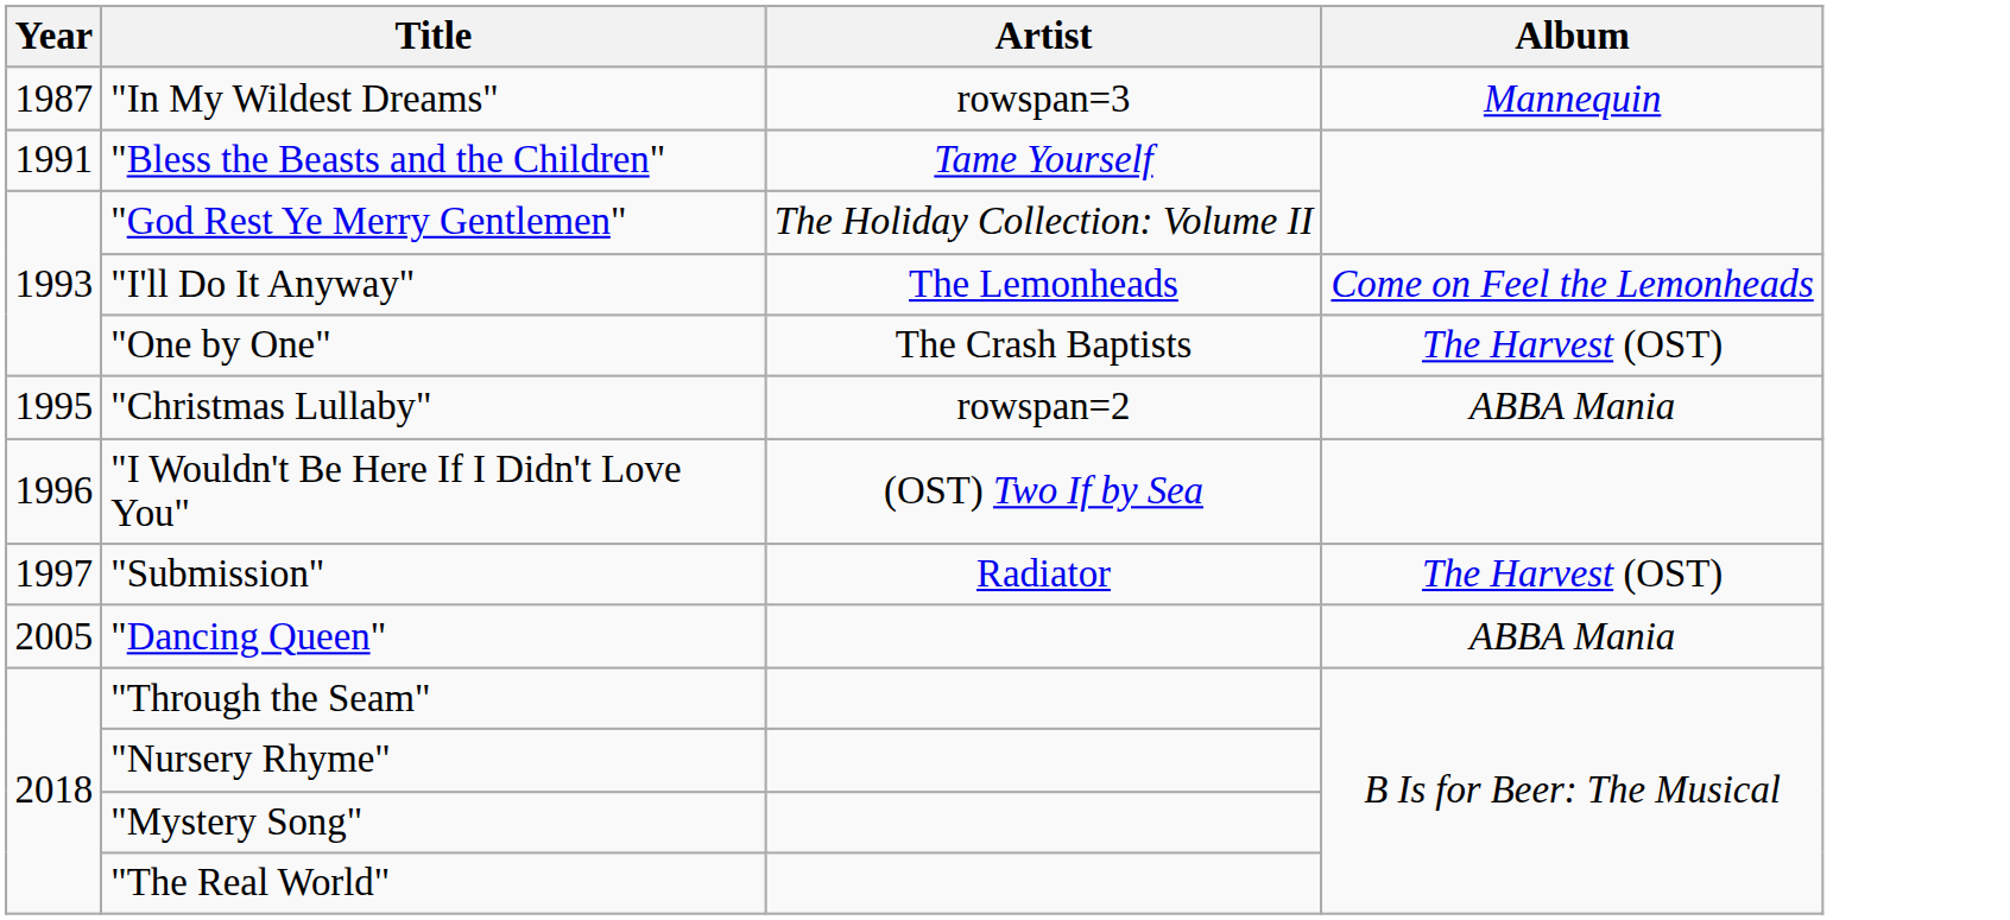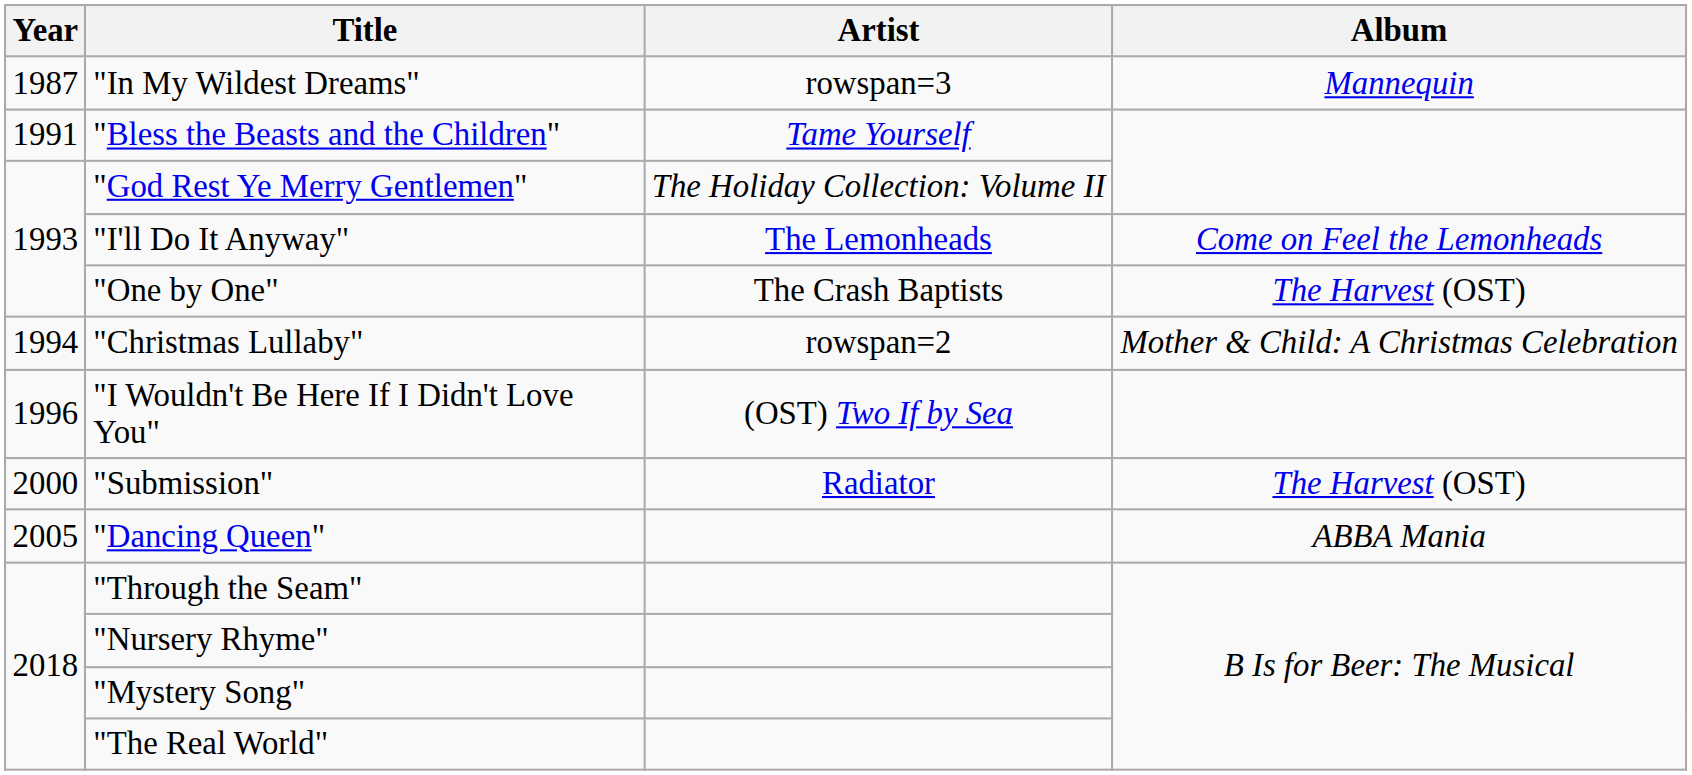"Christmas Lullaby" | Year: 1995 -> 1994
"Christmas Lullaby" | Album: ABBA Mania -> Mother & Child: A Christmas Celebration
"Submission" | Year: 1997 -> 2000
